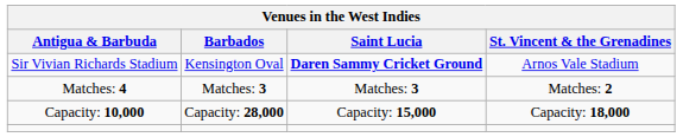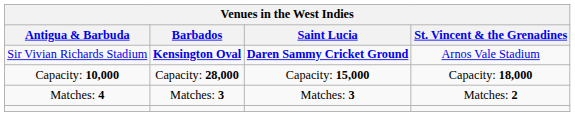Sir Vivian Richards Stadium | Barbados: normal -> bold
rows swapped: Capacity: 10,000 <-> Matches: 4
